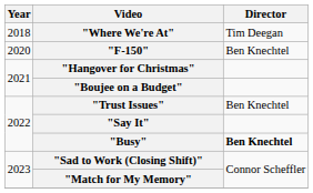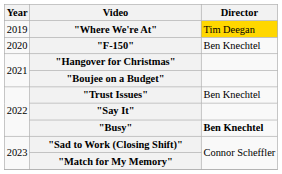"Where We're At" | Year: 2018 -> 2019
"Where We're At" | Director: no background -> gold background
